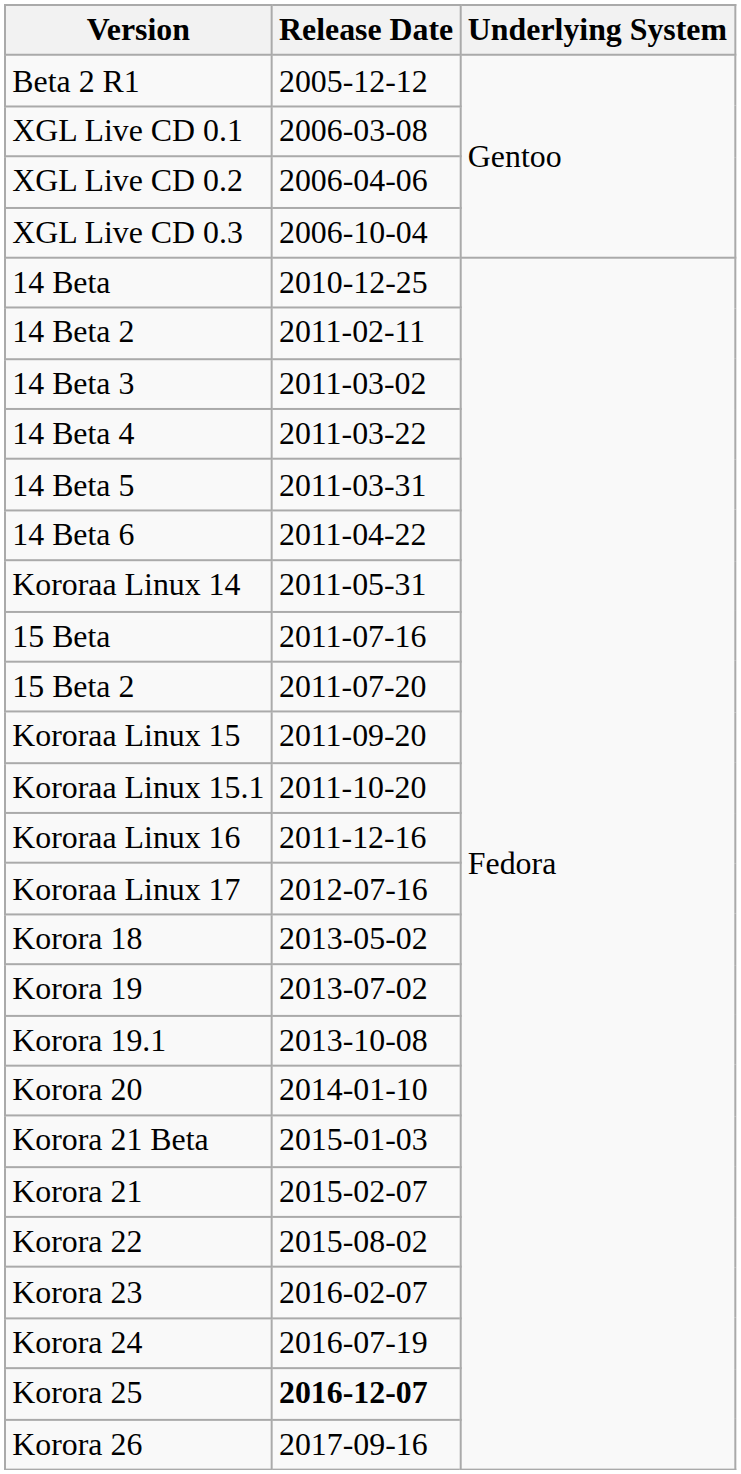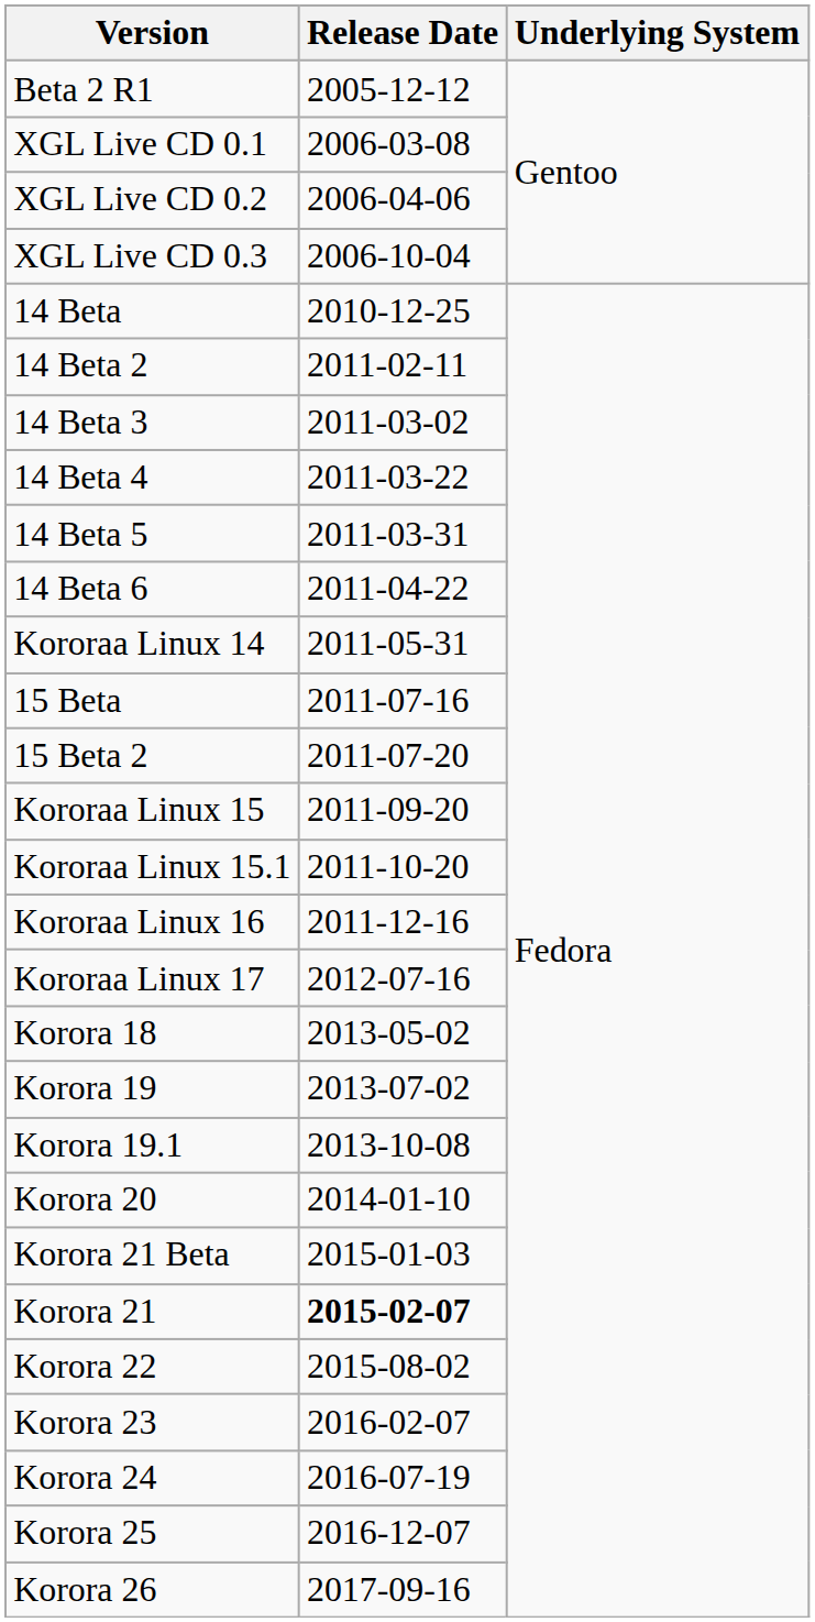Korora 21 | Release Date: normal -> bold
Korora 25 | Release Date: bold -> normal
